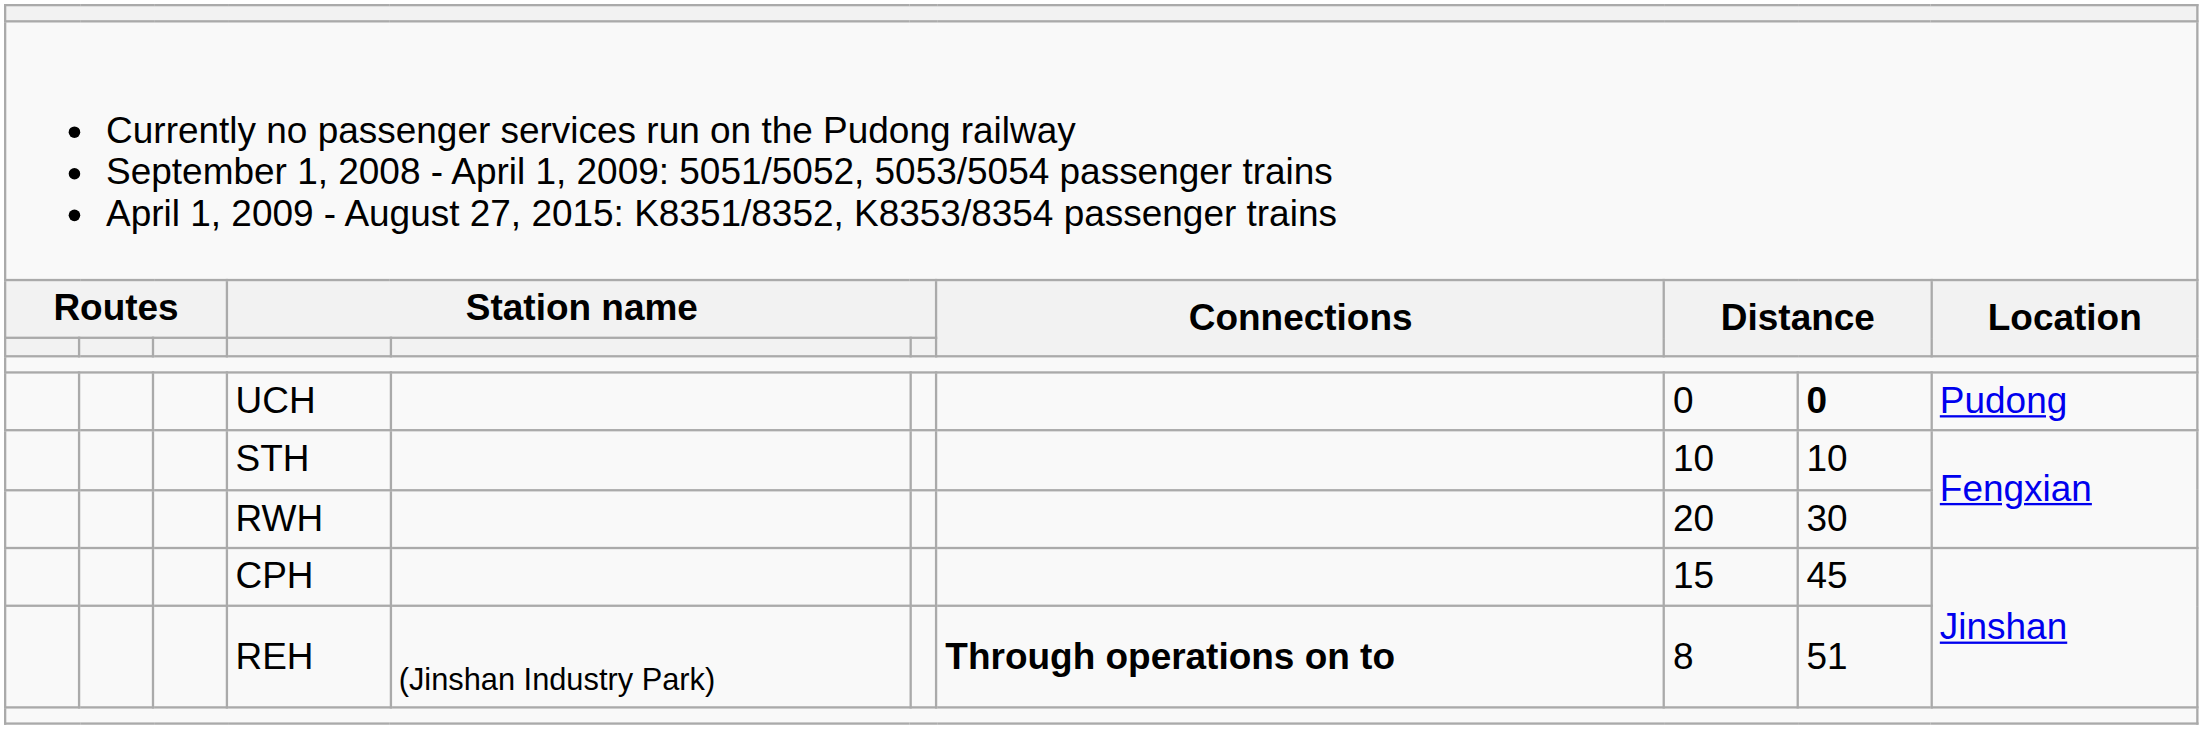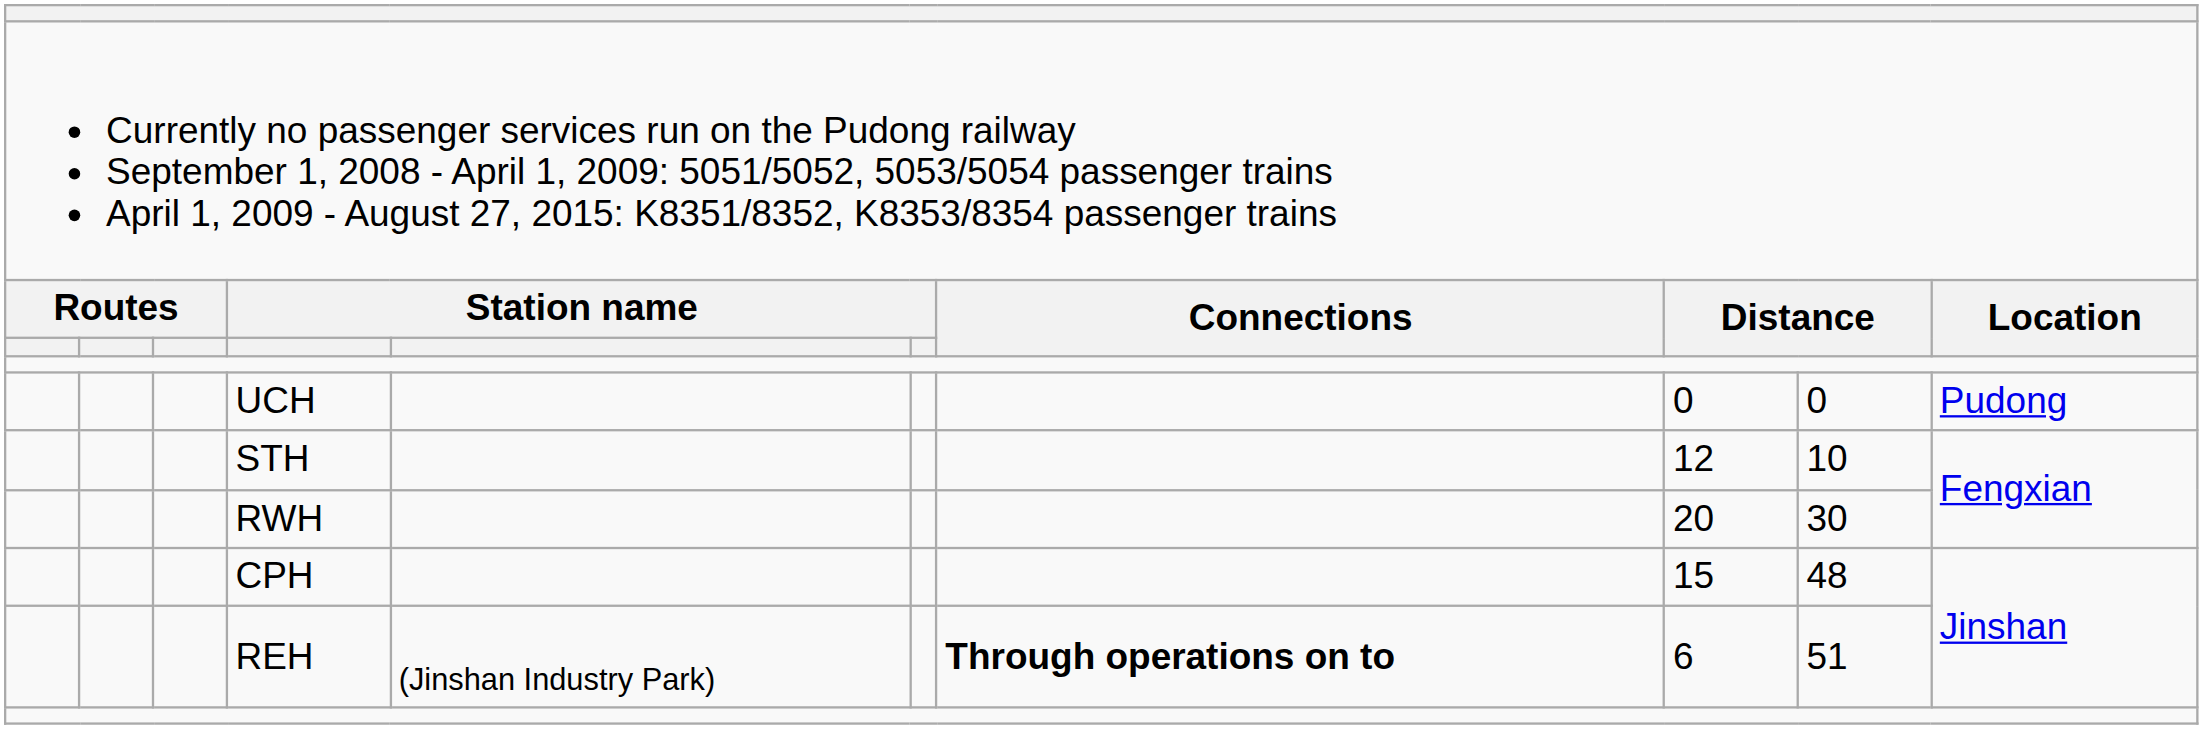UCH | column 9: bold -> normal
STH | column 8: 10 -> 12
CPH | column 9: 45 -> 48
REH | column 8: 8 -> 6
